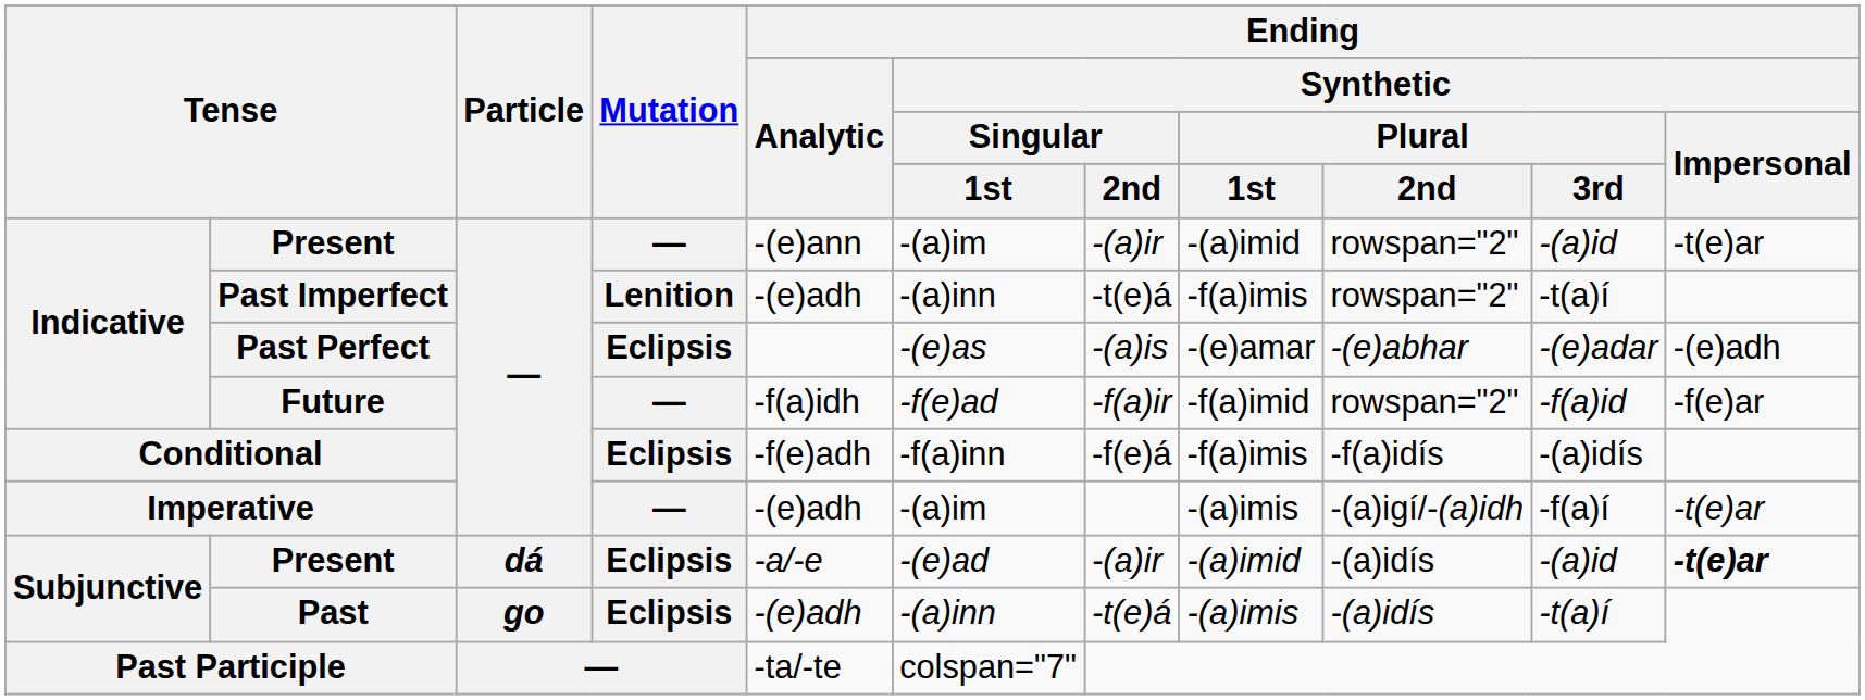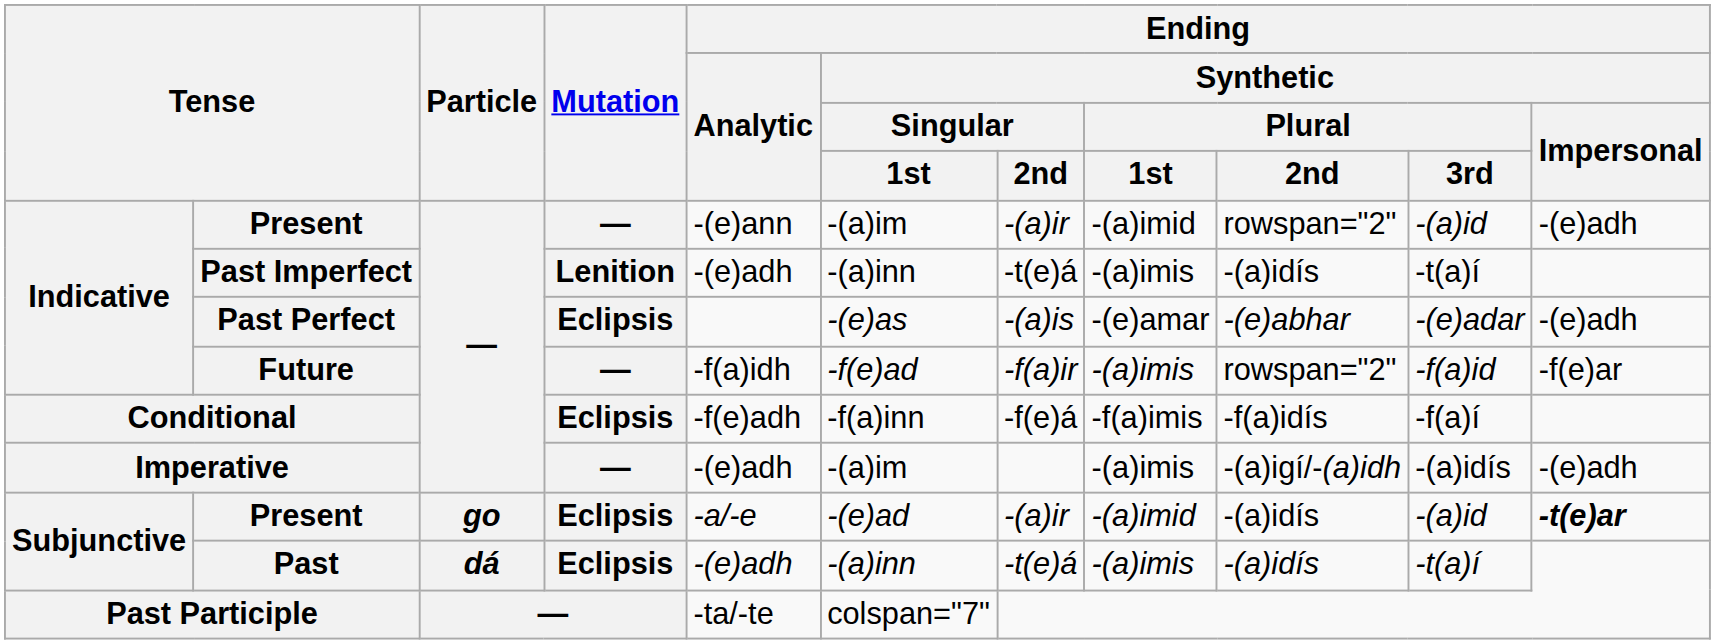Indicative / Present | Ending / Synthetic / Impersonal: -t(e)ar -> -(e)adh
Past Imperfect | Ending / Synthetic / Plural / 1st: -f(a)imis -> -(a)imis
Past Imperfect | Ending / Synthetic / Plural / 2nd: rowspan="2" -> -(a)idís
Future | Ending / Synthetic / Plural / 1st: -f(a)imid -> -(a)imis
Conditional | Ending / Synthetic / Plural / 3rd: -(a)idís -> -f(a)í
Imperative | Ending / Synthetic / Plural / 3rd: -f(a)í -> -(a)idís
Imperative | Ending / Synthetic / Impersonal: -t(e)ar -> -(e)adh
Subjunctive / Present | Particle: dá -> go
Past | Particle: go -> dá
